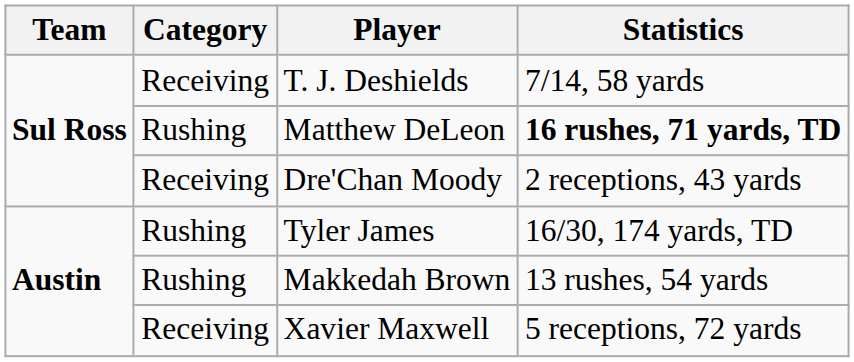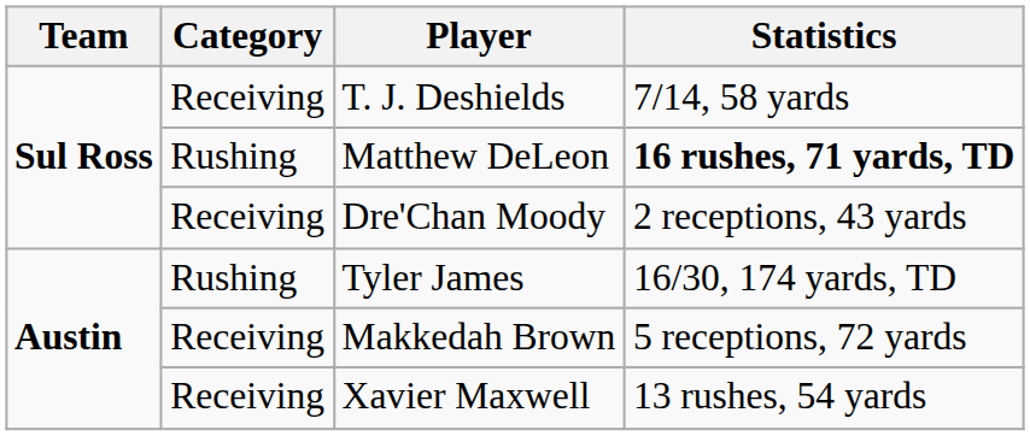Makkedah Brown | Category: Rushing -> Receiving
Makkedah Brown | Statistics: 13 rushes, 54 yards -> 5 receptions, 72 yards
Xavier Maxwell | Statistics: 5 receptions, 72 yards -> 13 rushes, 54 yards
